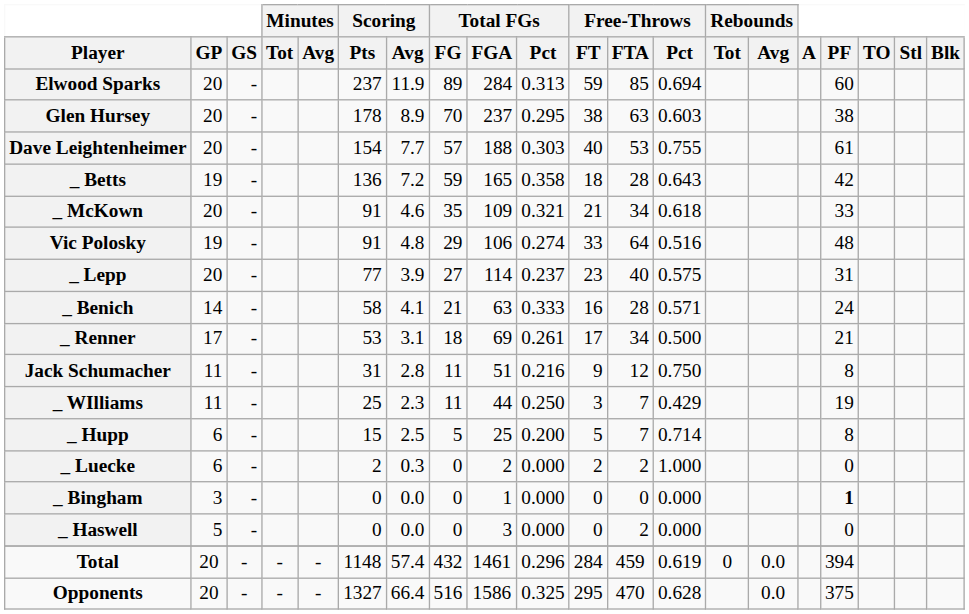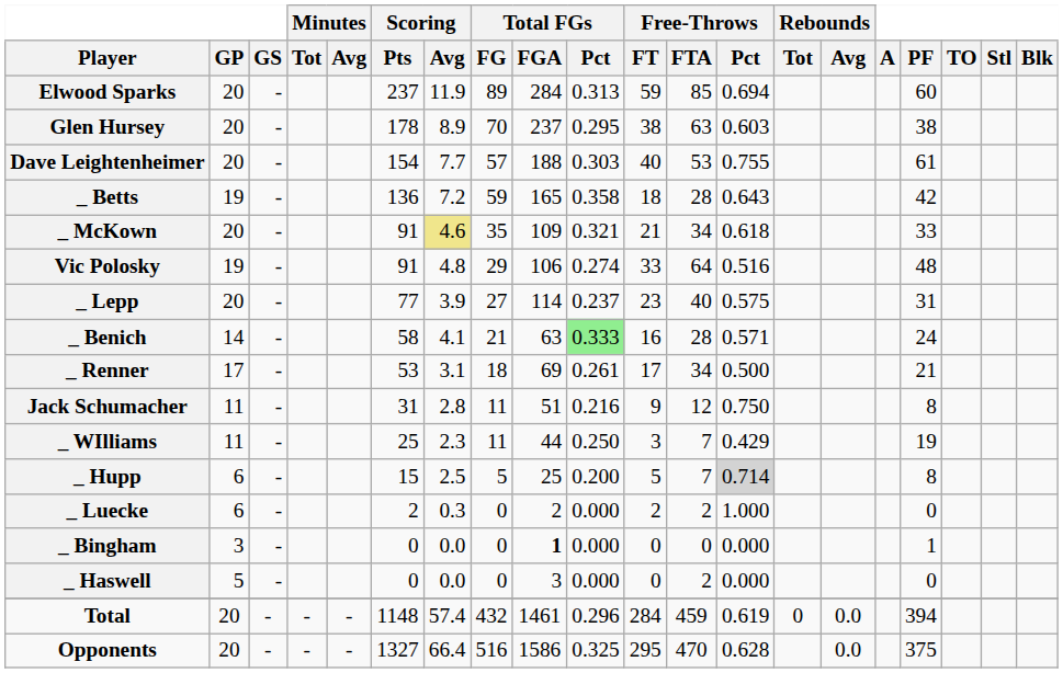_ McKown | Scoring / Avg: no background -> khaki background
_ Benich | Total FGs / Pct: no background -> lightgreen background
_ Hupp | Free-Throws / Pct: no background -> lightgrey background
_ Bingham | Total FGs / FGA: normal -> bold
_ Bingham | PF: bold -> normal
